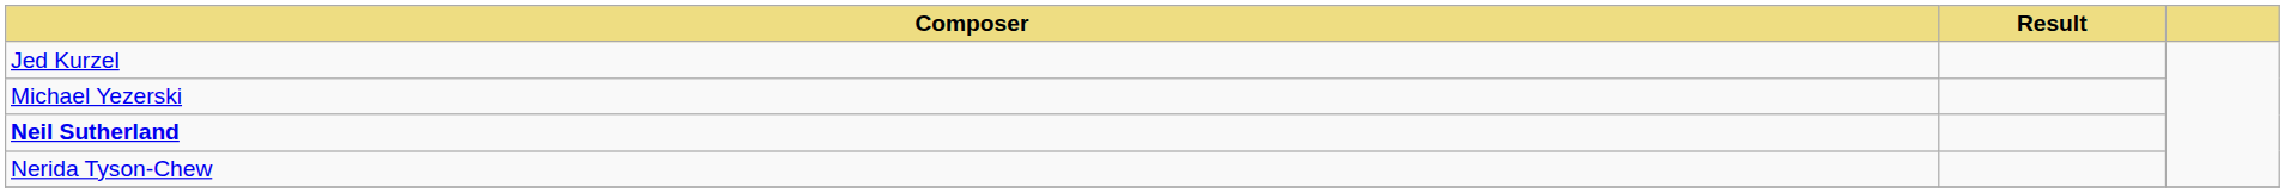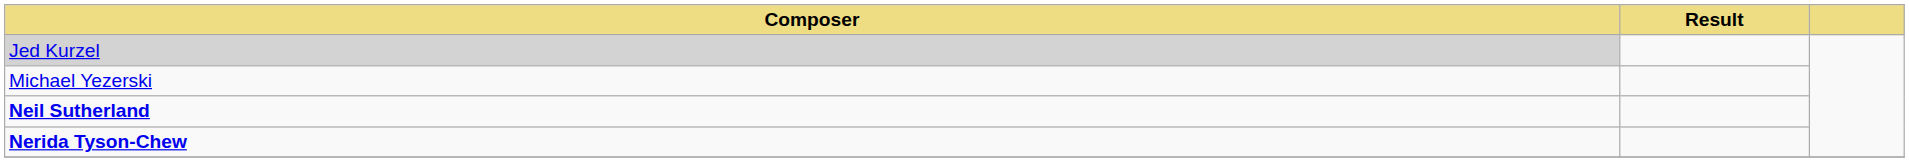Jed Kurzel | Composer: no background -> lightgrey background
Nerida Tyson-Chew | Composer: normal -> bold
